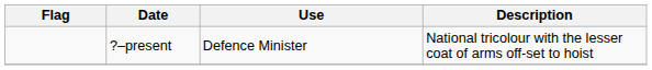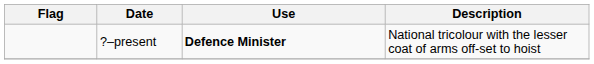?–present | Use: normal -> bold
